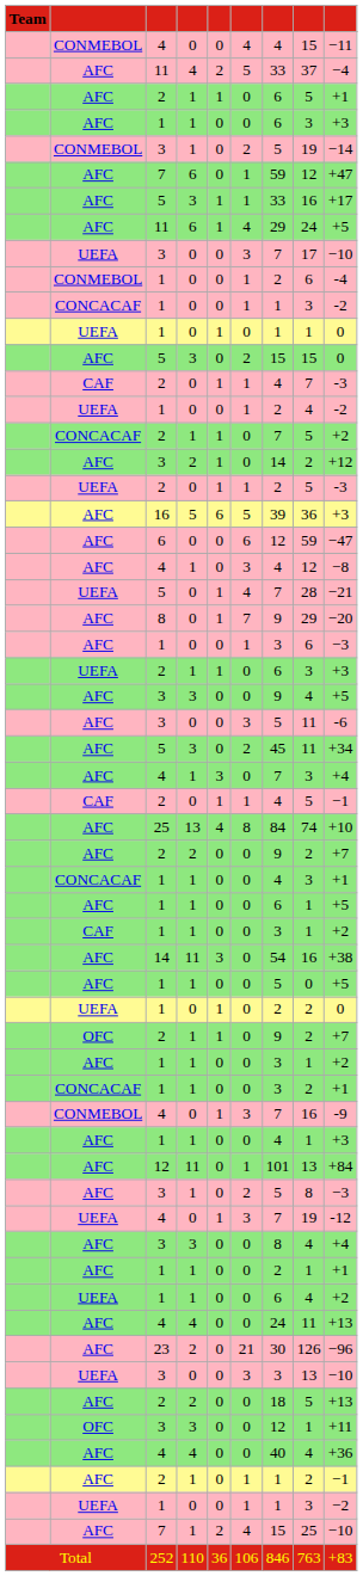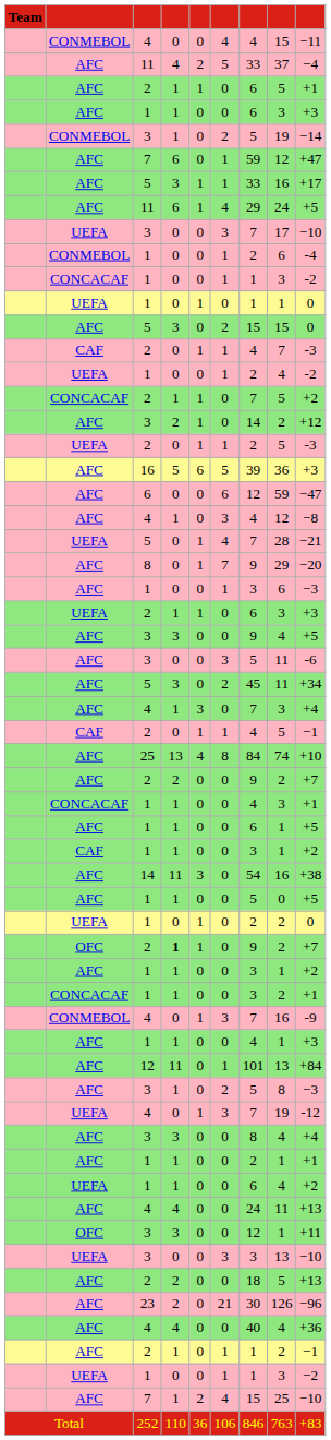OFC / 2 | column 4: normal -> bold
rows swapped: OFC / 3 <-> 23
